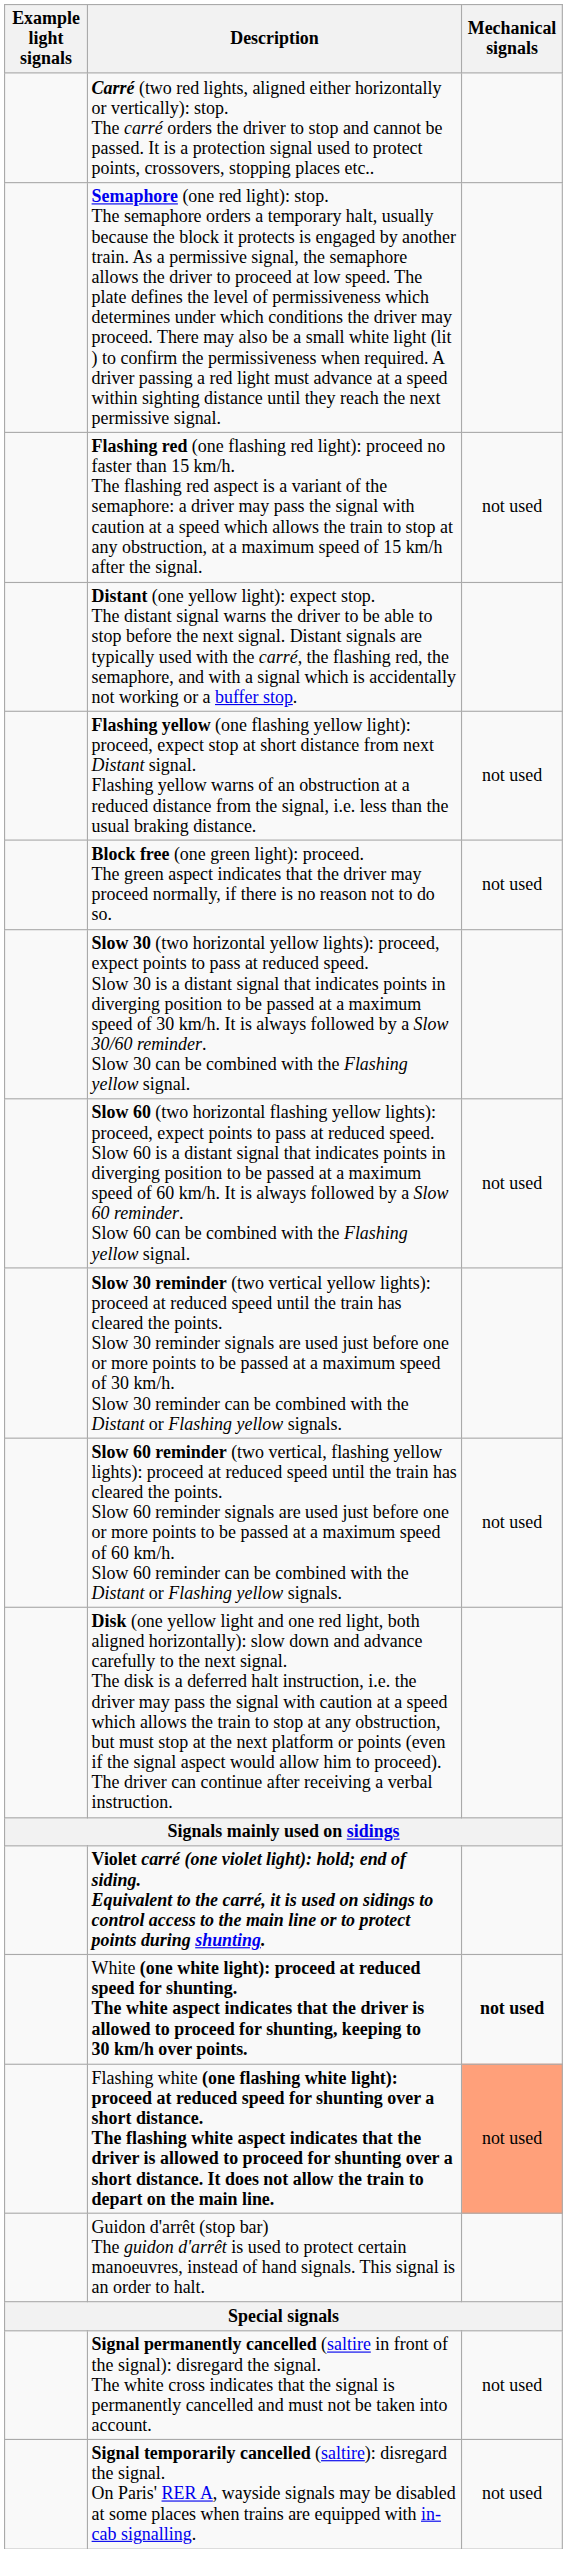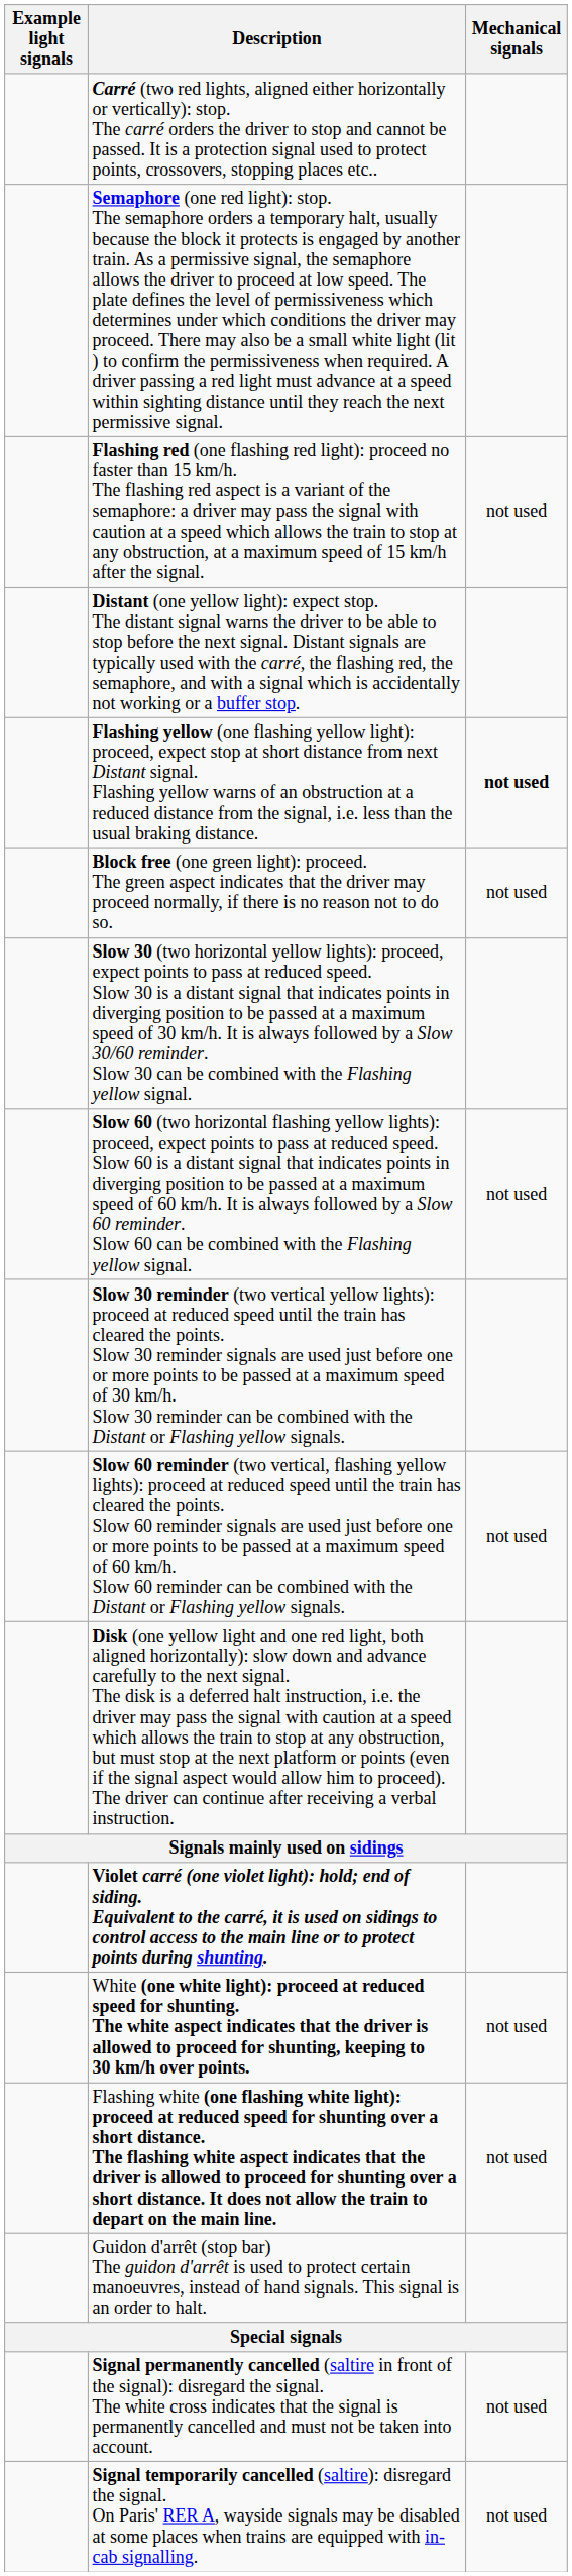row 6 | Mechanical signals: normal -> bold
row 15 | Mechanical signals: bold -> normal
row 16 | Mechanical signals: lightsalmon background -> no background
